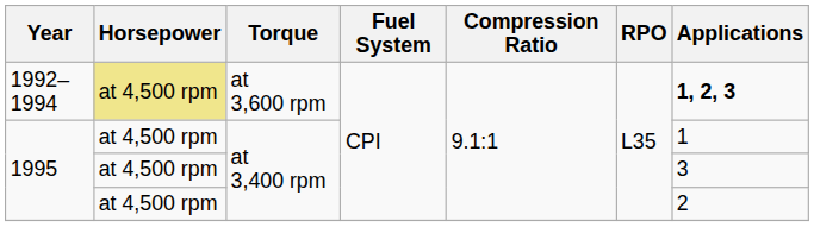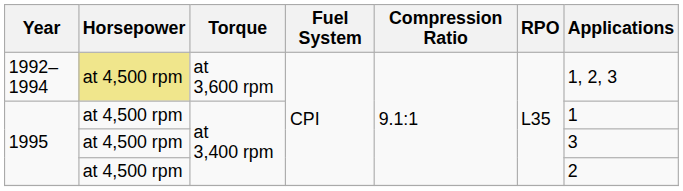1992–1994 | Applications: bold -> normal
